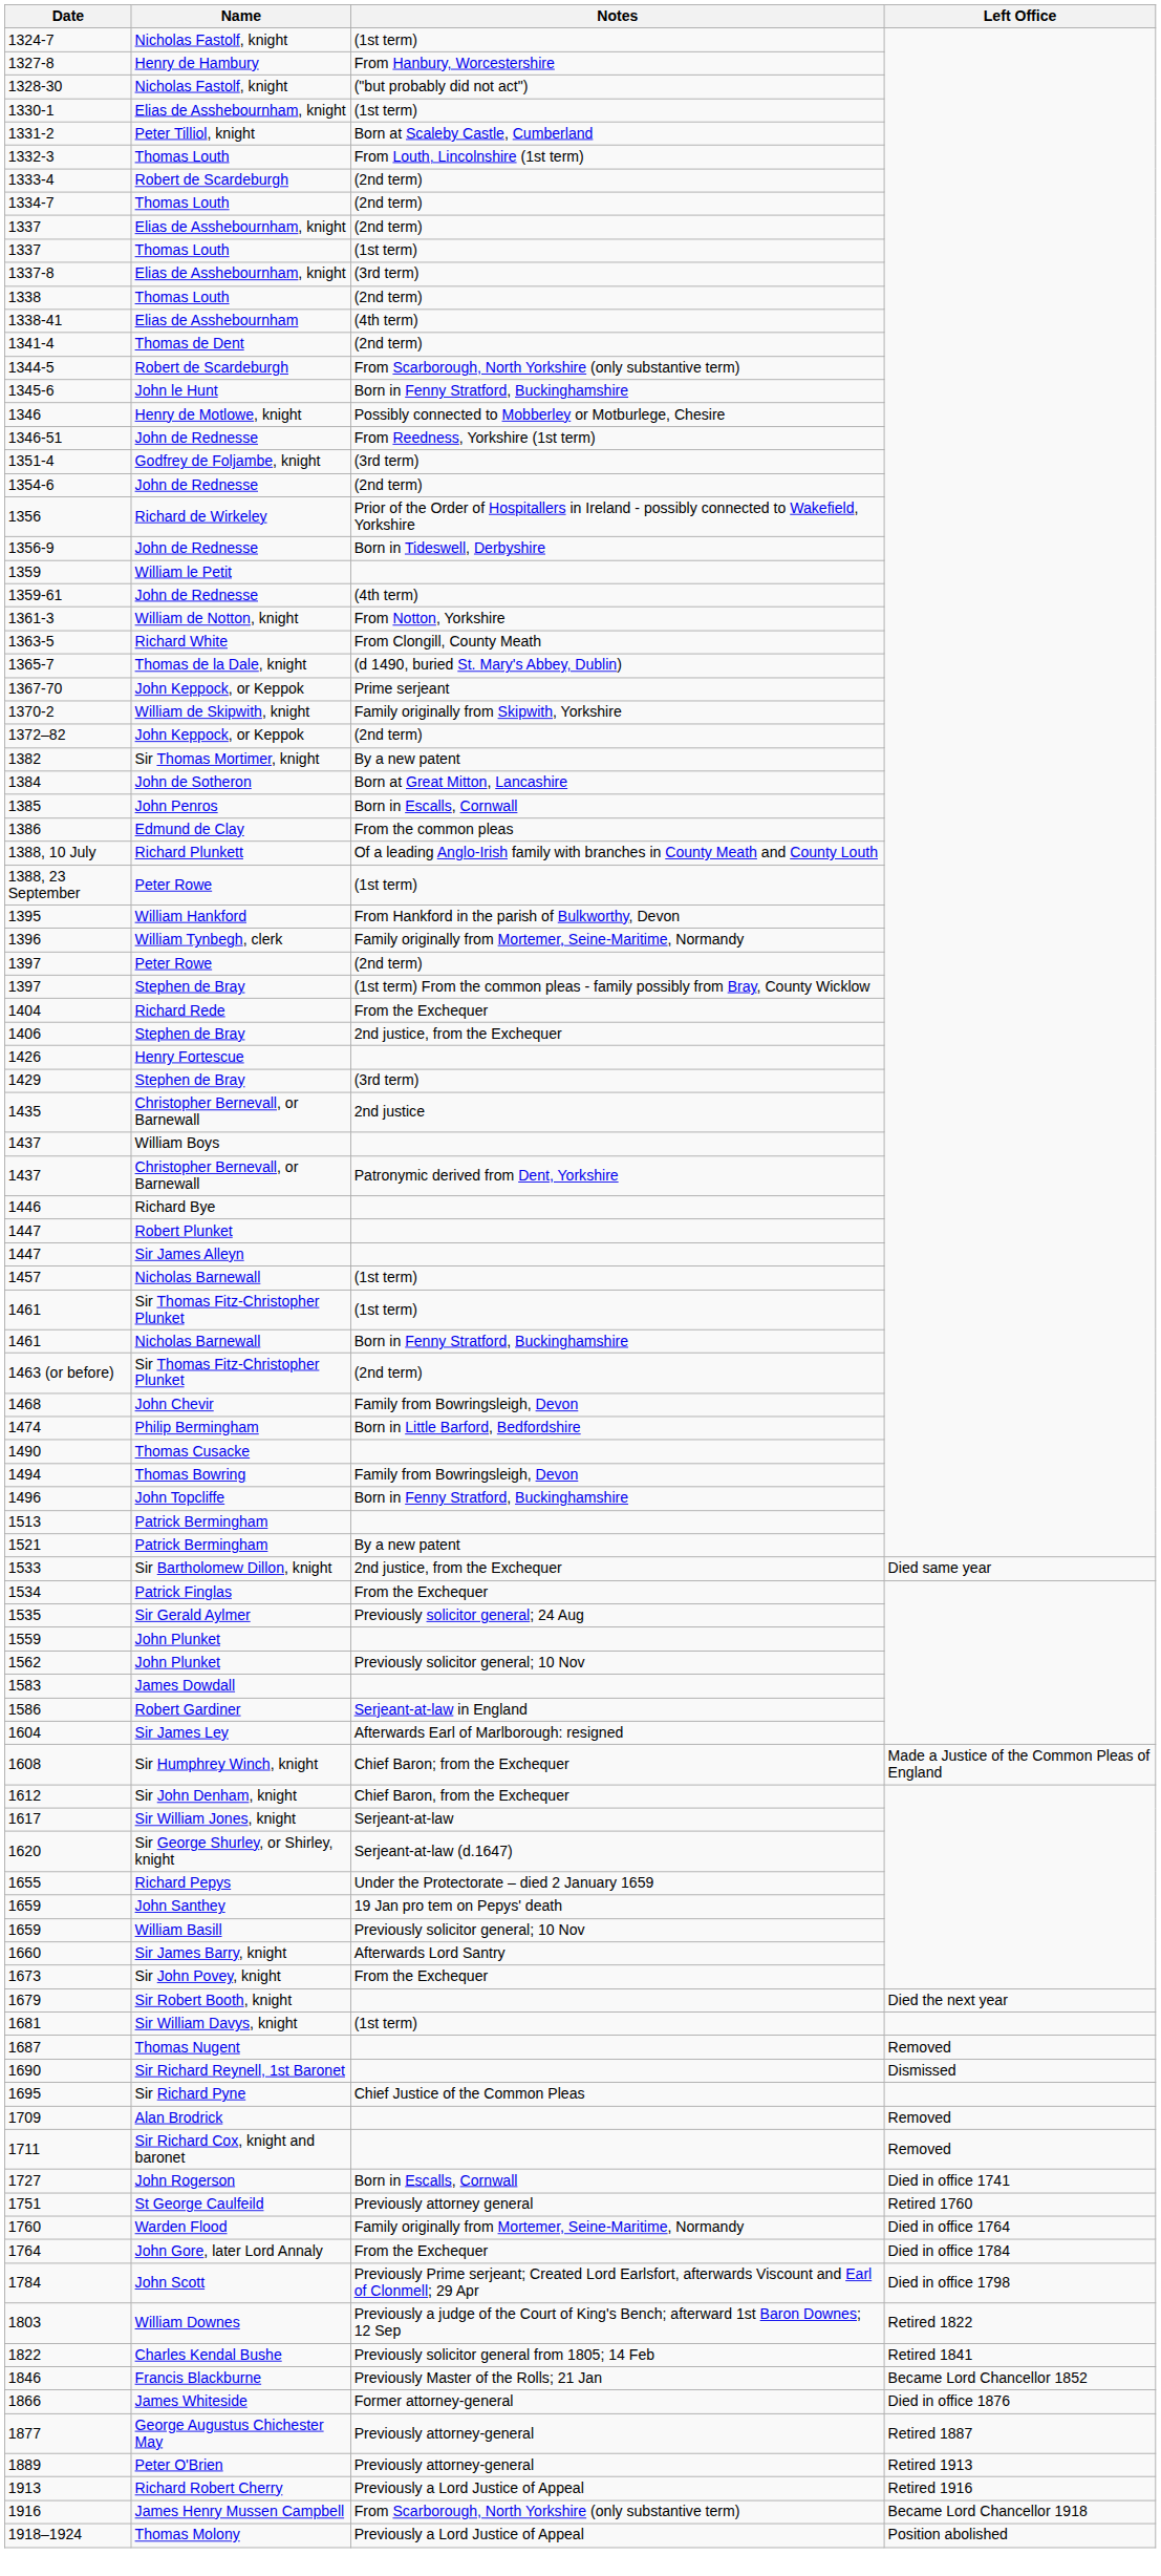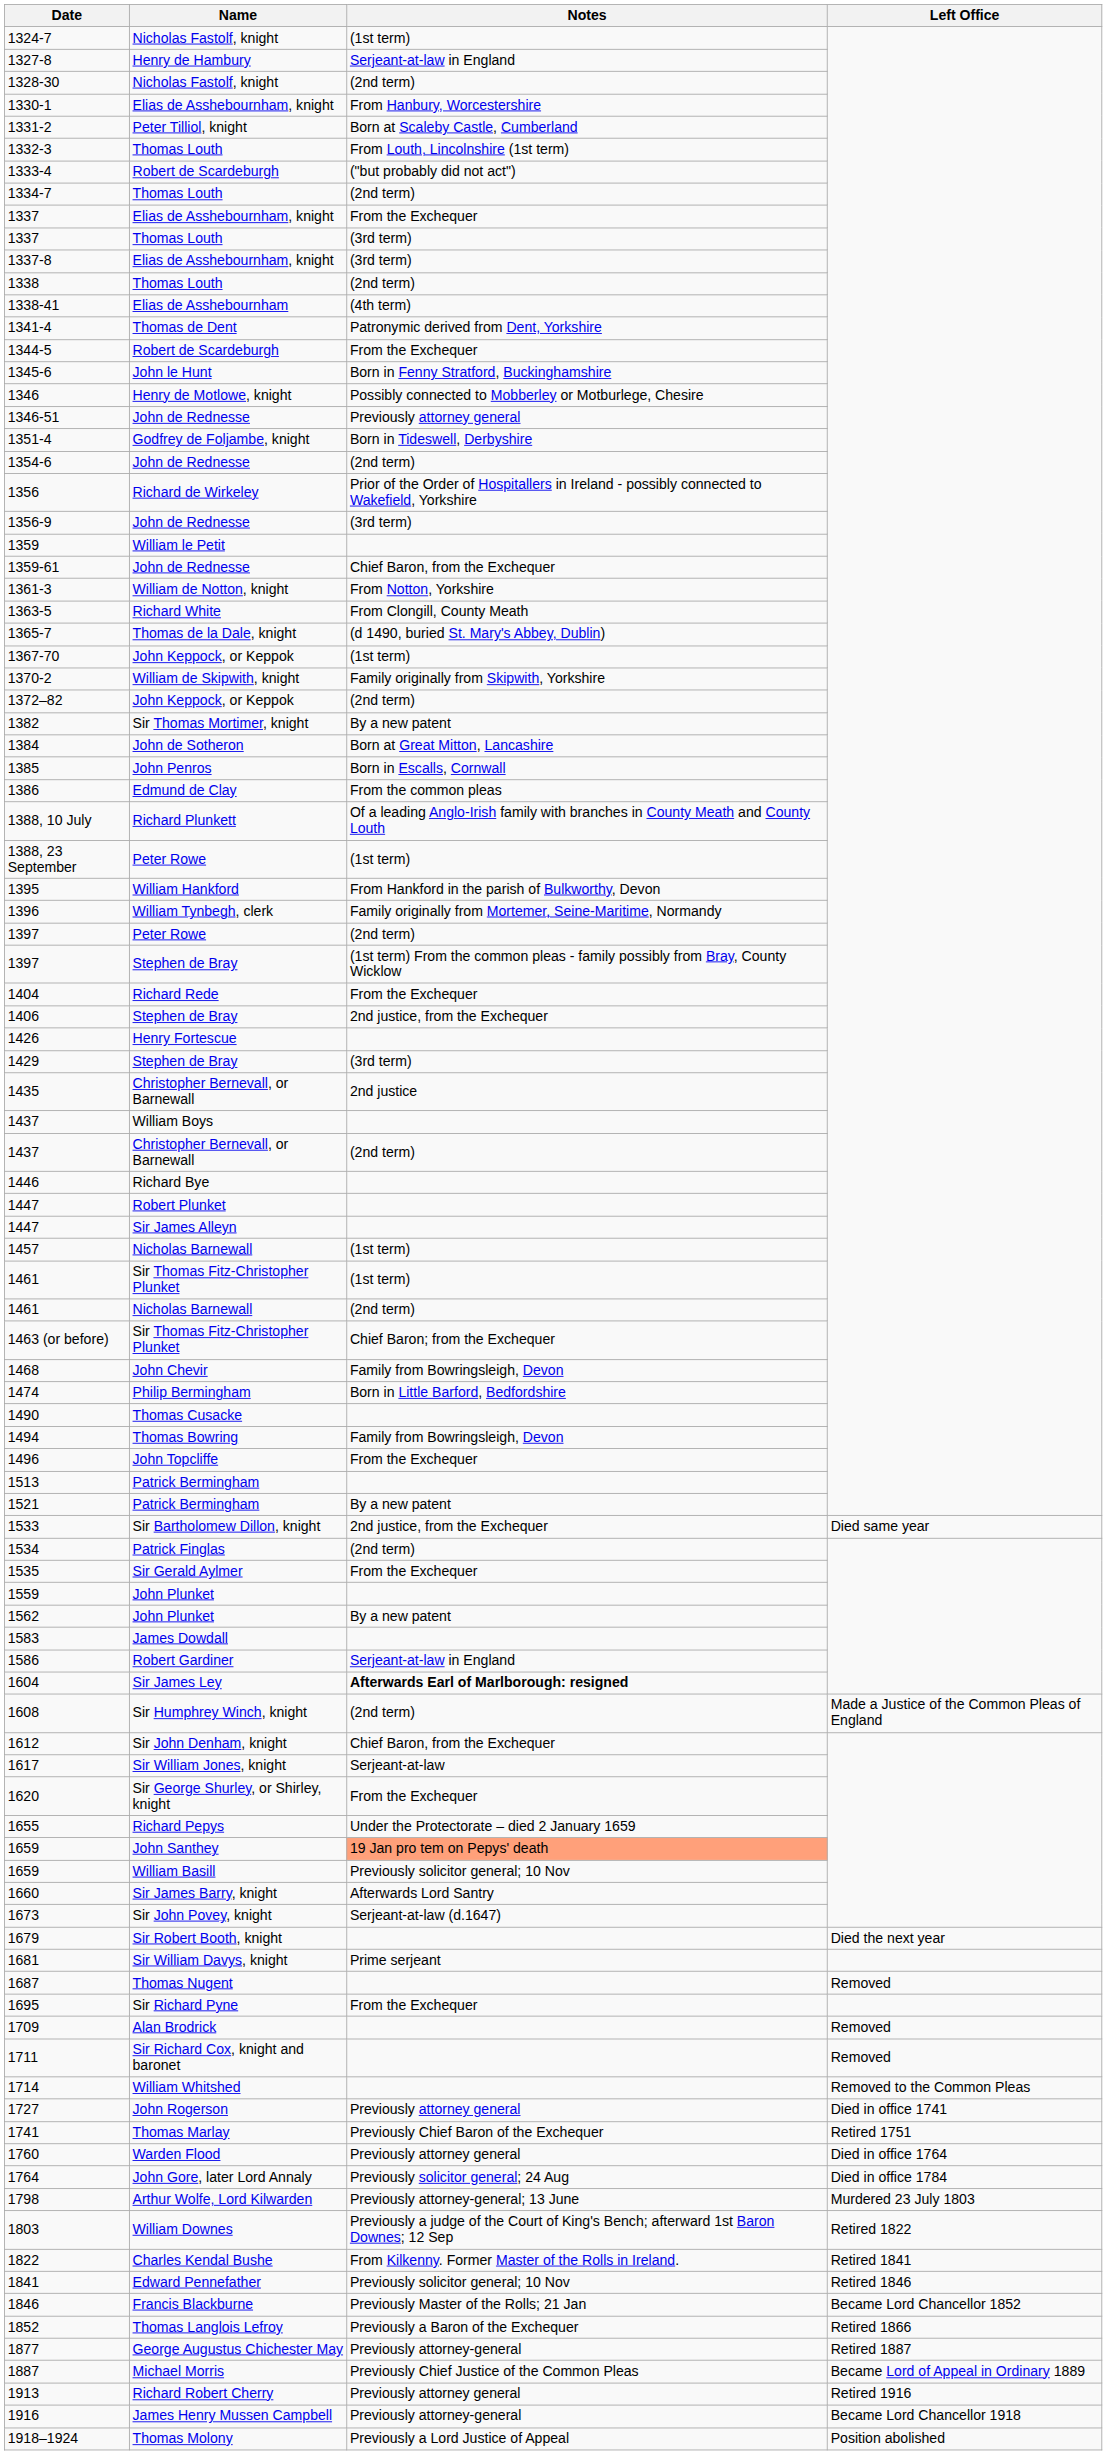1327-8 | Notes: From Hanbury, Worcestershire -> Serjeant-at-law in England
1328-30 | Notes: ("but probably did not act") -> (2nd term)
1330-1 | Notes: (1st term) -> From Hanbury, Worcestershire
1333-4 | Notes: (2nd term) -> ("but probably did not act")
1337 / Elias de Asshebournham, knight | Notes: (2nd term) -> From the Exchequer
1337 / Thomas Louth | Notes: (1st term) -> (3rd term)
1341-4 | Notes: (2nd term) -> Patronymic derived from Dent, Yorkshire
1344-5 | Notes: From Scarborough, North Yorkshire (only substantive term) -> From the Exchequer
1346-51 | Notes: From Reedness, Yorkshire (1st term) -> Previously attorney general
1351-4 | Notes: (3rd term) -> Born in Tideswell, Derbyshire
1356-9 | Notes: Born in Tideswell, Derbyshire -> (3rd term)
1359-61 | Notes: (4th term) -> Chief Baron, from the Exchequer
1367-70 | Notes: Prime serjeant -> (1st term)
1437 / Christopher Bernevall, or Barnewall | Notes: Patronymic derived from Dent, Yorkshire -> (2nd term)
1461 / Nicholas Barnewall | Notes: Born in Fenny Stratford, Buckinghamshire -> (2nd term)
1463 (or before) | Notes: (2nd term) -> Chief Baron; from the Exchequer
1496 | Notes: Born in Fenny Stratford, Buckinghamshire -> From the Exchequer
1534 | Notes: From the Exchequer -> (2nd term)
1535 | Notes: Previously solicitor general; 24 Aug -> From the Exchequer
1562 | Notes: Previously solicitor general; 10 Nov -> By a new patent
1604 | Notes: normal -> bold
1608 | Notes: Chief Baron; from the Exchequer -> (2nd term)
1620 | Notes: Serjeant-at-law (d.1647) -> From the Exchequer
1659 / John Santhey | Notes: no background -> lightsalmon background
1673 | Notes: From the Exchequer -> Serjeant-at-law (d.1647)
1681 | Notes: (1st term) -> Prime serjeant
- row: 1690 | Sir Richard Reynell, 1st Baronet | Dismissed
1695 | Notes: Chief Justice of the Common Pleas -> From the Exchequer
+ row: 1714 | William Whitshed | Removed to the Common Pleas
1727 | Notes: Born in Escalls, Cornwall -> Previously attorney general
+ row: 1741 | Thomas Marlay | Previously Chief Baron of the Exchequer | Retired 1751
- row: 1751 | St George Caulfeild | Previously attorney general | Retired 1760
1760 | Notes: Family originally from Mortemer, Seine-Maritime, Normandy -> Previously attorney general
1764 | Notes: From the Exchequer -> Previously solicitor general; 24 Aug
- row: 1784 | John Scott | Previously Prime serjeant; Created Lord Earlsfort, afterwards Viscount and Earl of Clonmell; 29 Apr | Died in office 1798
+ row: 1798 | Arthur Wolfe, Lord Kilwarden | Previously attorney-general; 13 June | Murdered 23 July 1803
1822 | Notes: Previously solicitor general from 1805; 14 Feb -> From Kilkenny. Former Master of the Rolls in Ireland.
+ row: 1841 | Edward Pennefather | Previously solicitor general; 10 Nov | Retired 1846
+ row: 1852 | Thomas Langlois Lefroy | Previously a Baron of the Exchequer | Retired 1866
- row: 1866 | James Whiteside | Former attorney-general | Died in office 1876
+ row: 1887 | Michael Morris | Previously Chief Justice of the Common Pleas | Became Lord of Appeal in Ordinary 1889
- row: 1889 | Peter O'Brien | Previously attorney-general | Retired 1913
1913 | Notes: Previously a Lord Justice of Appeal -> Previously attorney general
1916 | Notes: From Scarborough, North Yorkshire (only substantive term) -> Previously attorney-general
